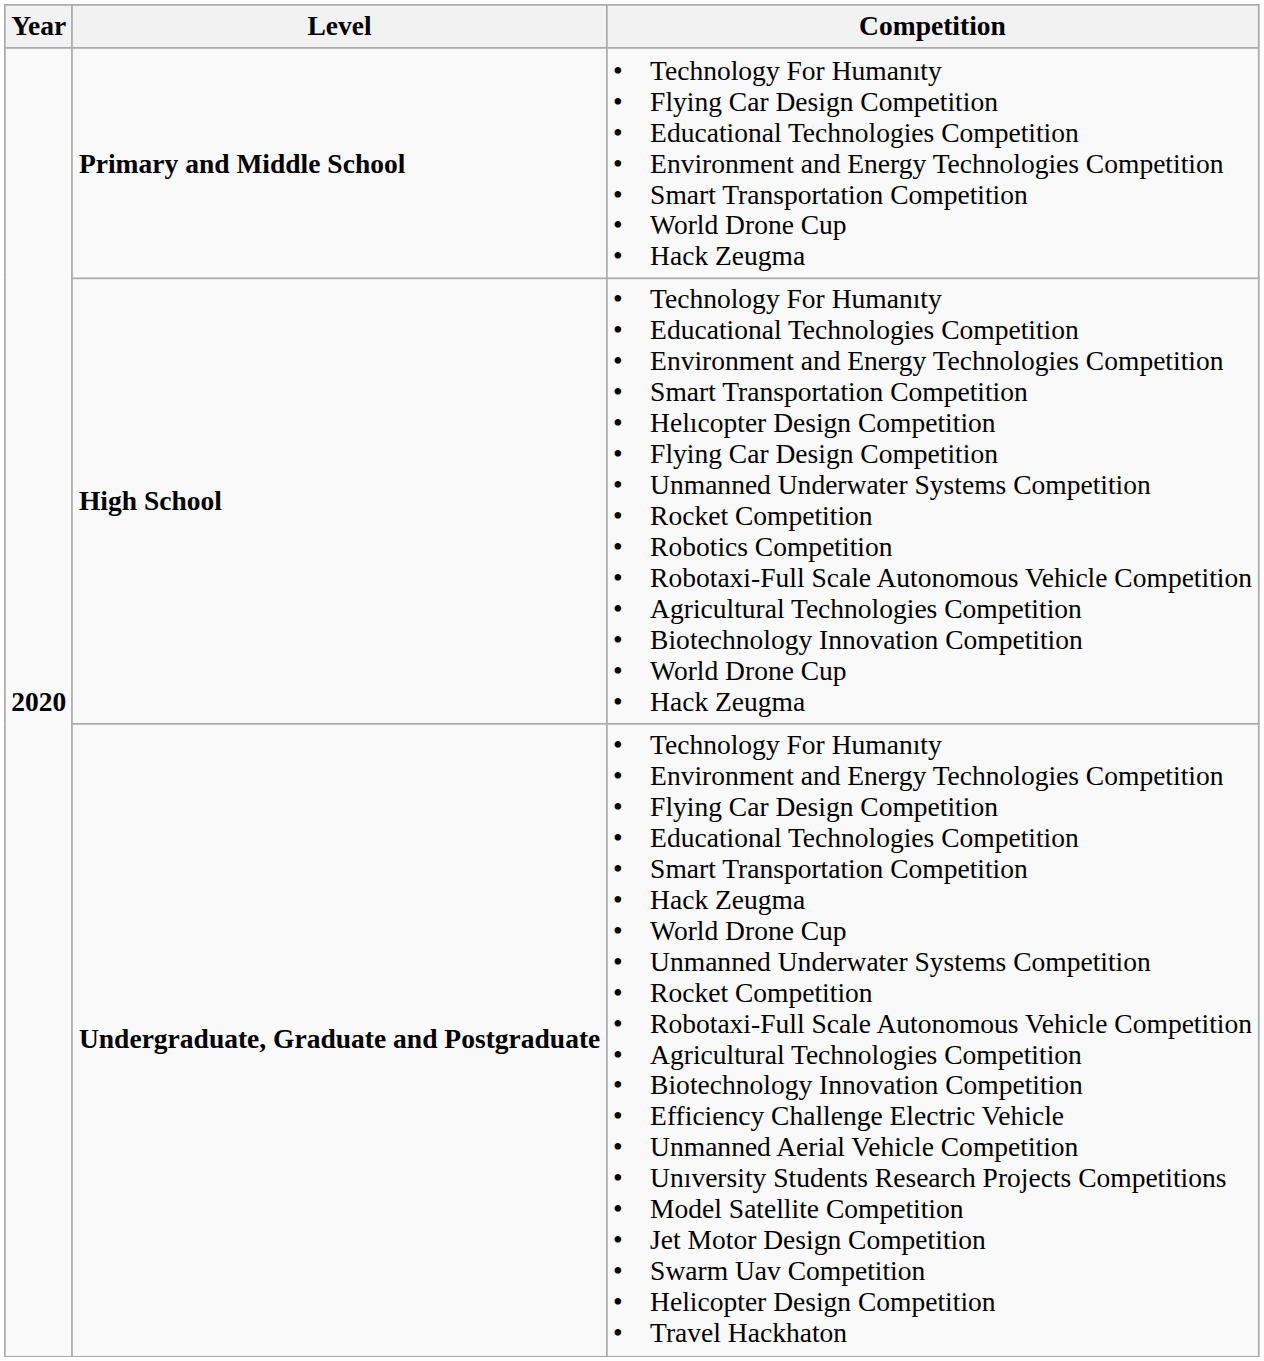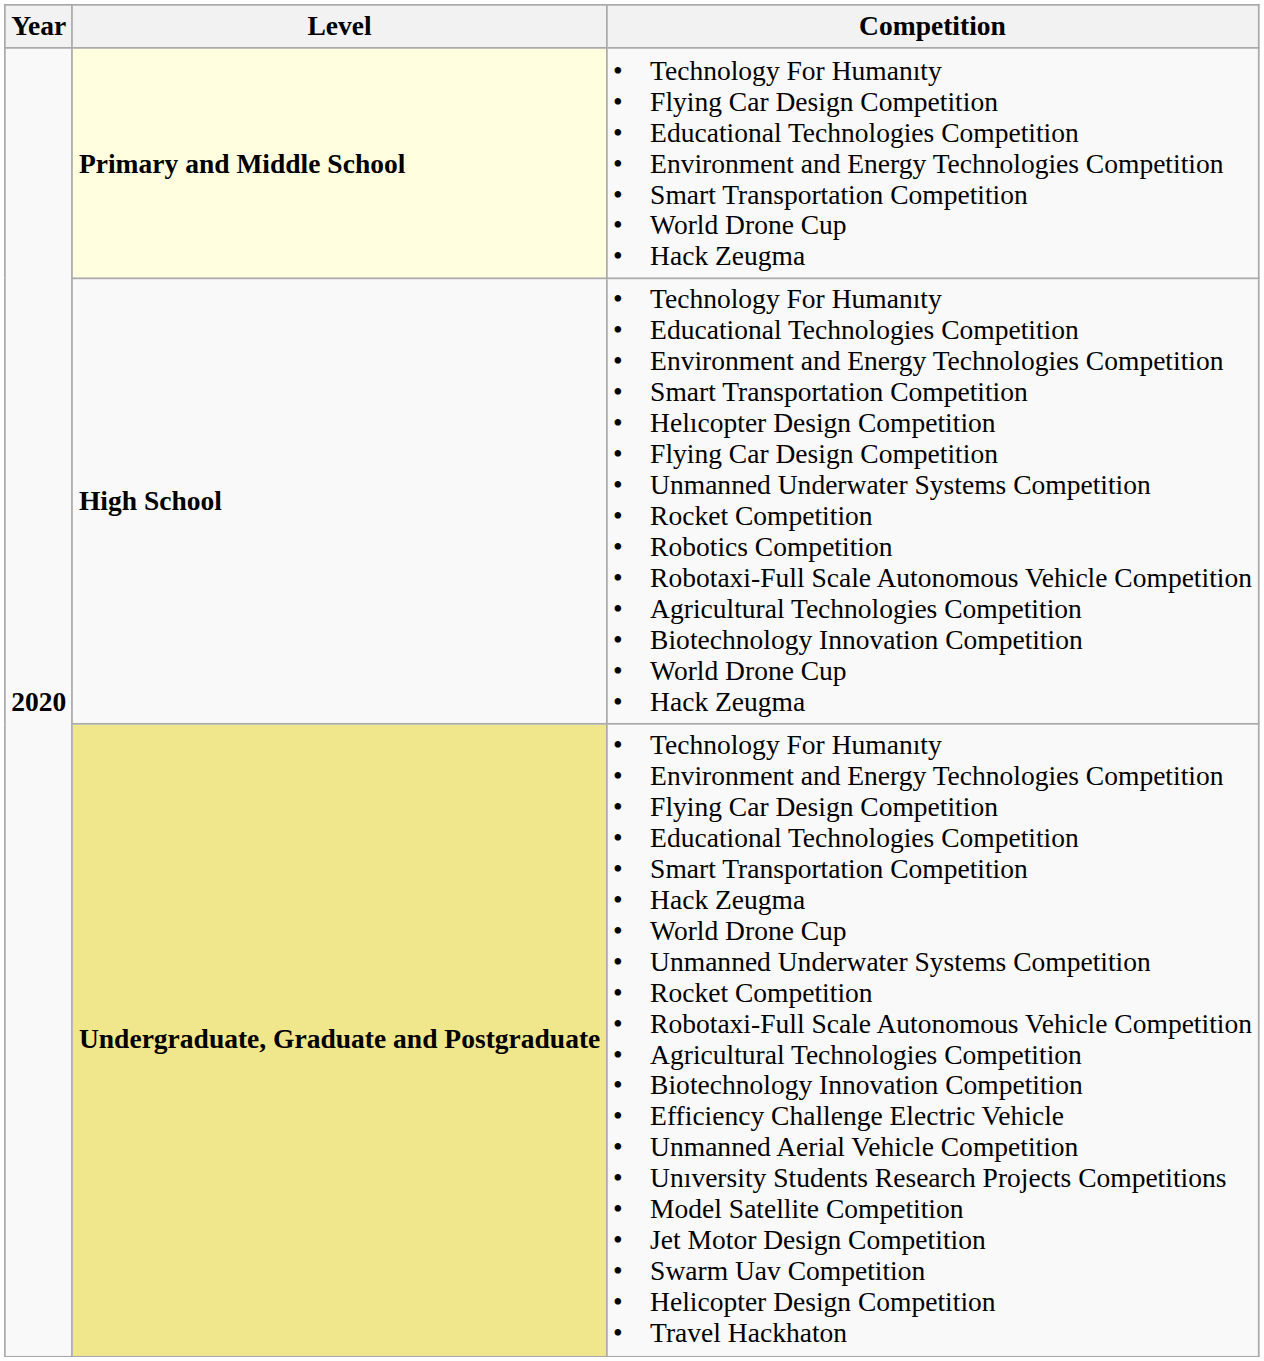Primary and Middle School | Level: no background -> lightyellow background
Undergraduate, Graduate and Postgraduate | Level: no background -> khaki background
